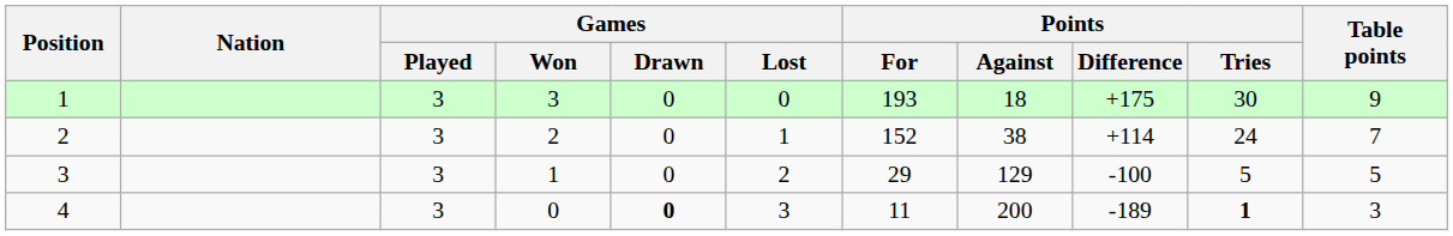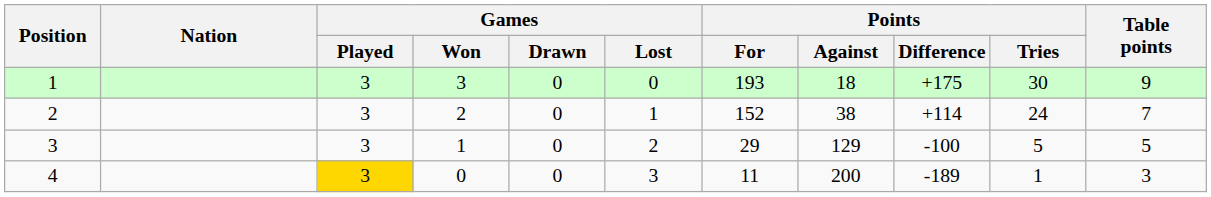4 | Games / Played: no background -> gold background
4 | Games / Drawn: bold -> normal
4 | Points / Tries: bold -> normal
